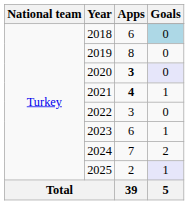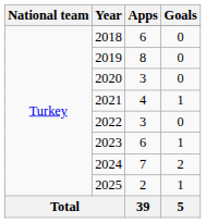2018 | Goals: lightblue background -> no background
2020 | Apps: bold -> normal
2020 | Goals: lavender background -> no background
2021 | Apps: bold -> normal
2025 | Goals: lavender background -> no background
